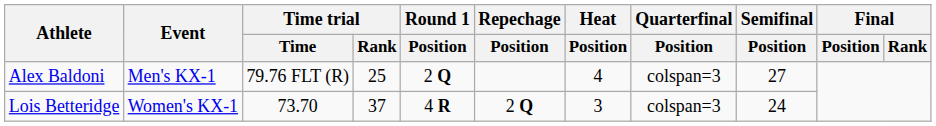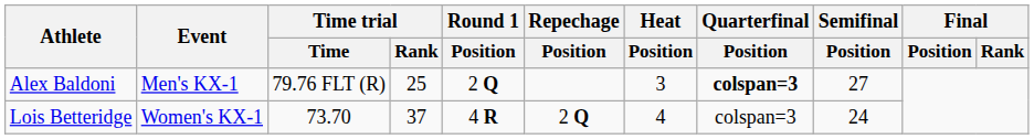Alex Baldoni | Heat / Position: 4 -> 3
Alex Baldoni | Quarterfinal / Position: normal -> bold
Lois Betteridge | Heat / Position: 3 -> 4
